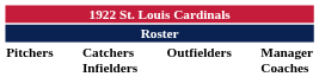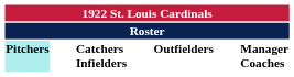Pitchers | column 1: no background -> paleturquoise background
